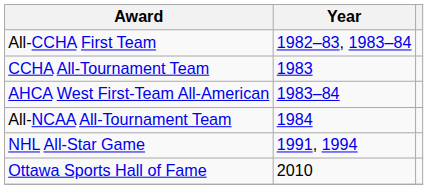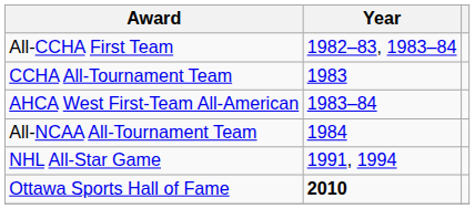Ottawa Sports Hall of Fame | Year: normal -> bold
